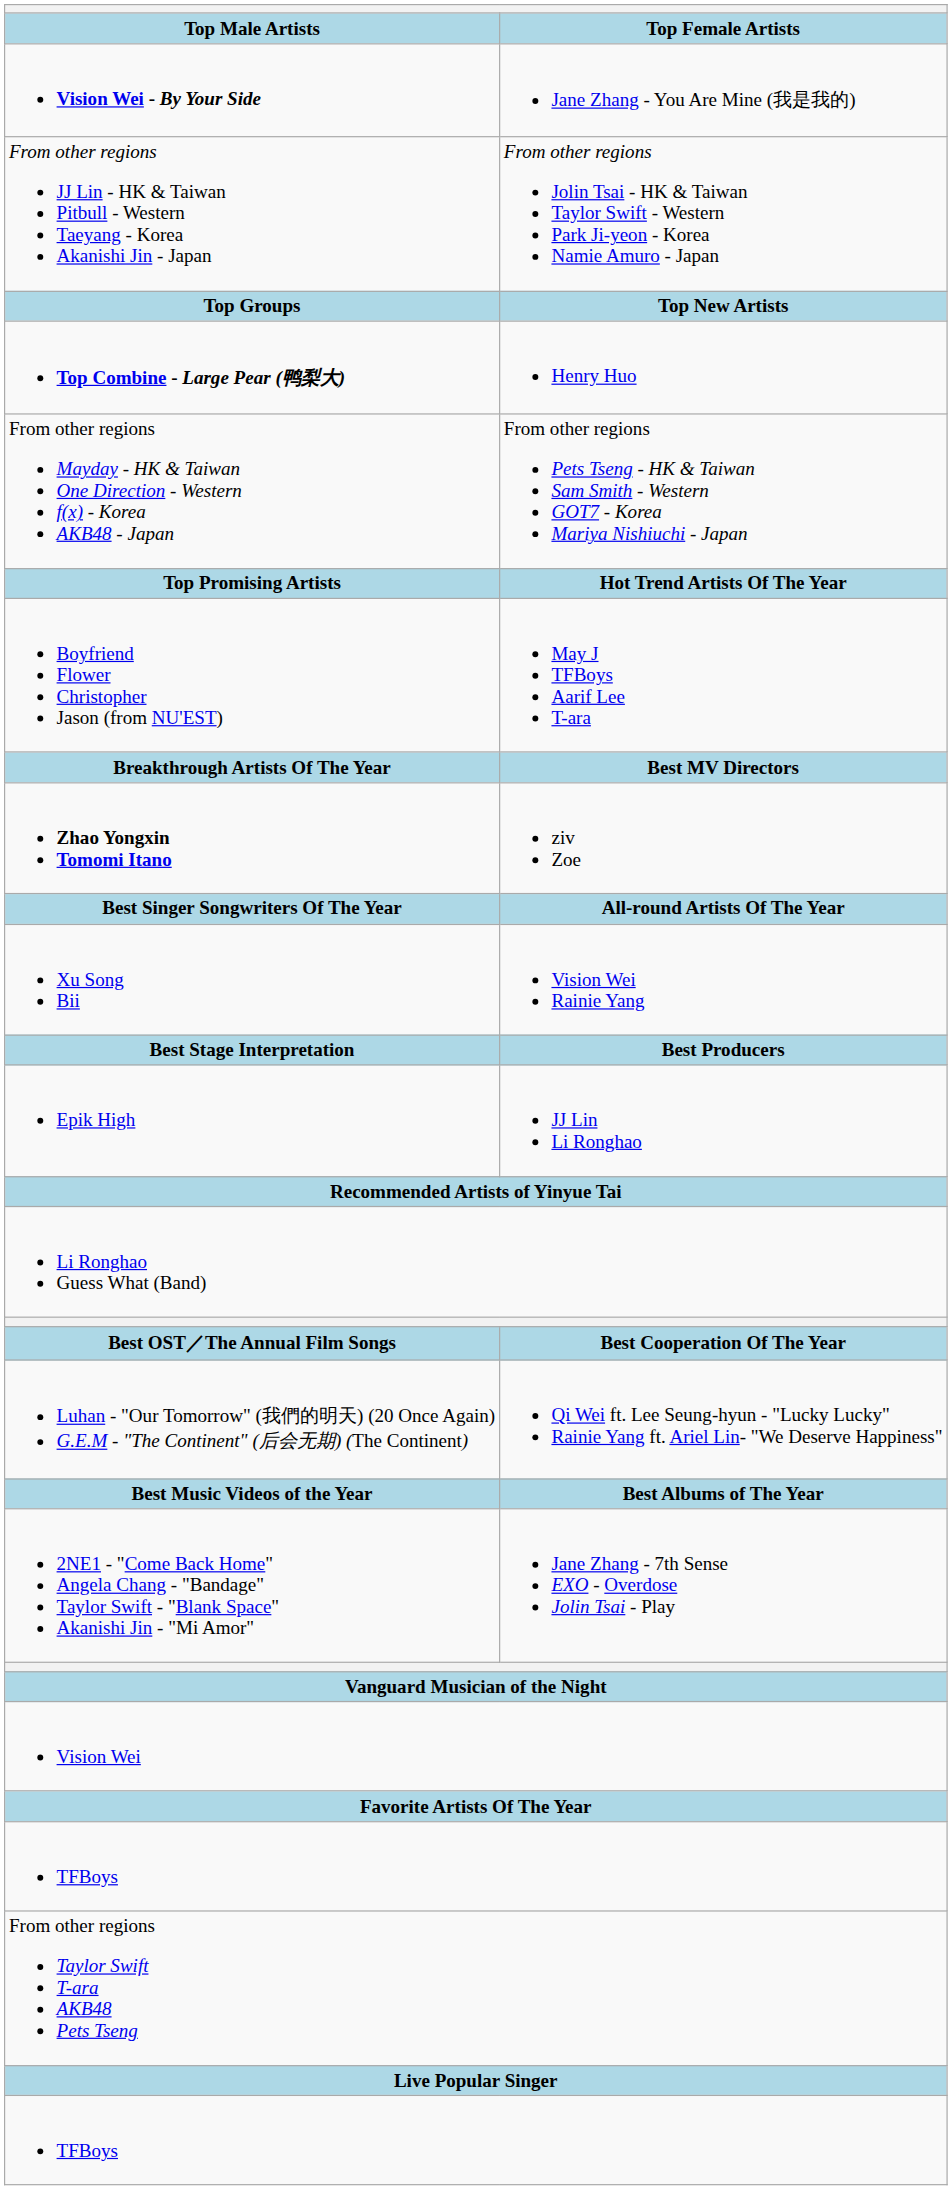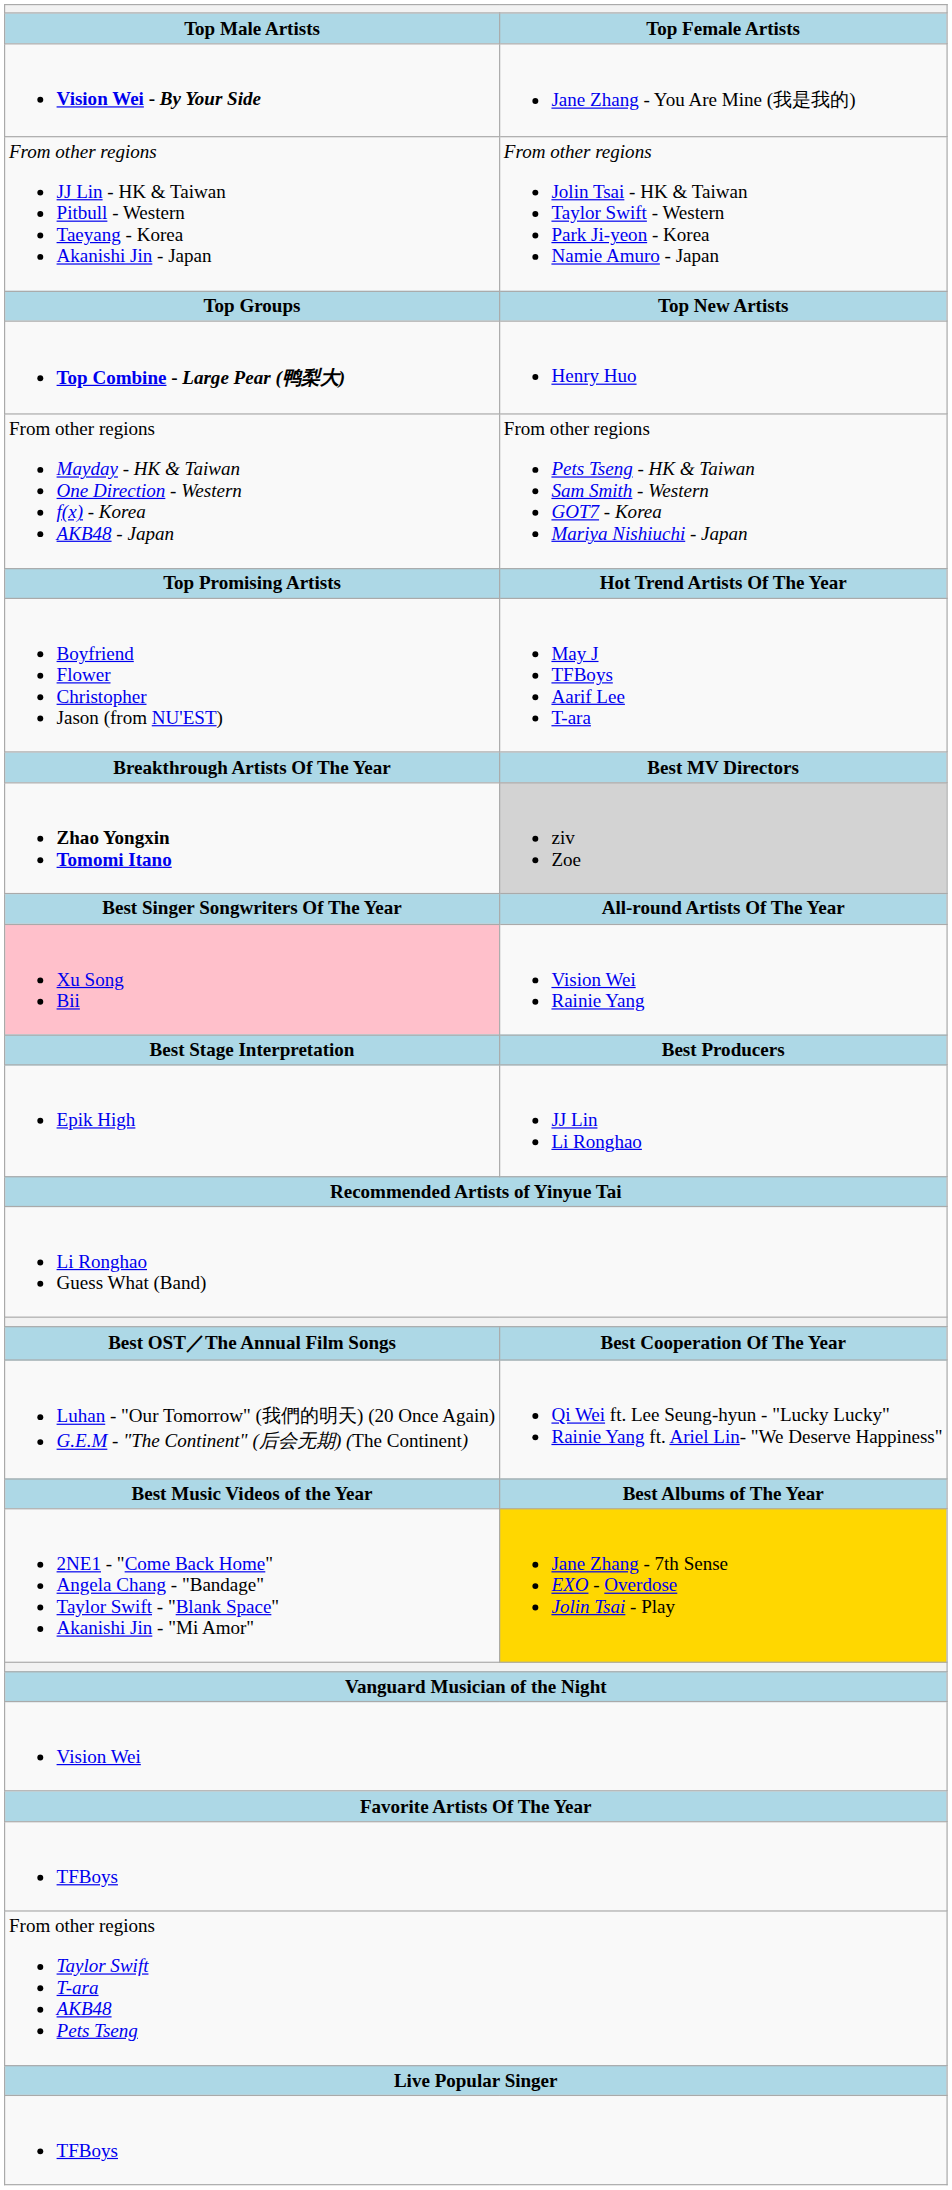row 11 | Top Female Artists: no background -> lightgrey background
row 13 | Top Male Artists: no background -> pink background
row 22 | Top Female Artists: no background -> gold background
